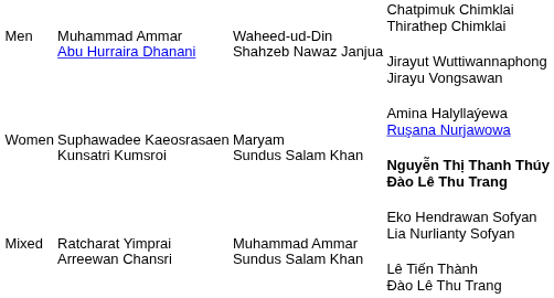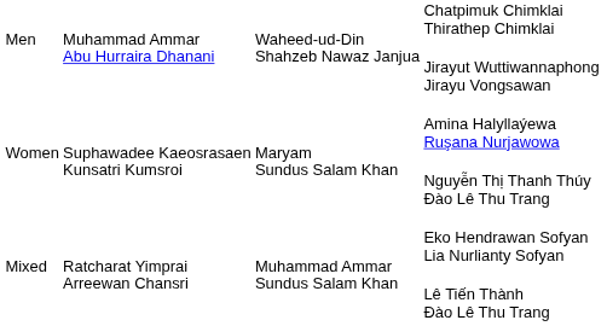Nguyễn Thị Thanh Thúy Đào Lê Thu Trang | column 4: bold -> normal
